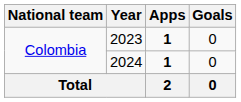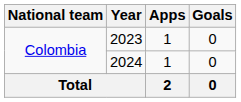2023 | Apps: bold -> normal
2024 | Apps: bold -> normal
